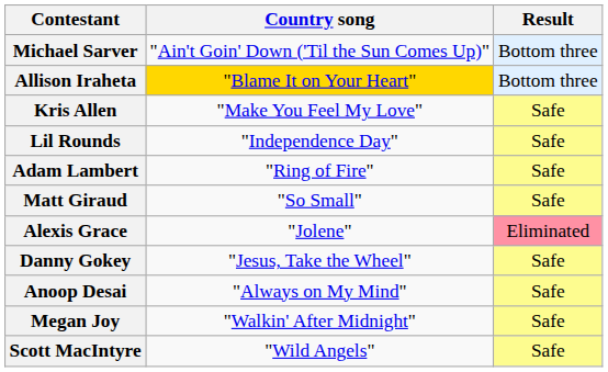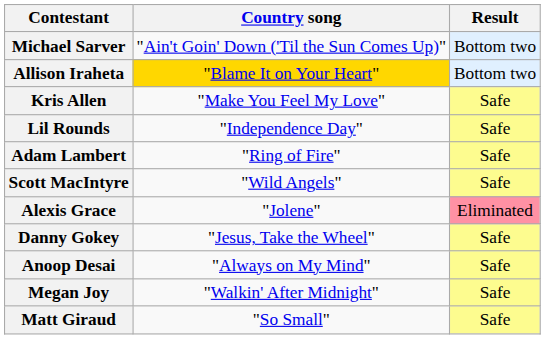Michael Sarver | Result: Bottom three -> Bottom two
Allison Iraheta | Result: Bottom three -> Bottom two
rows swapped: Scott MacIntyre <-> Matt Giraud
